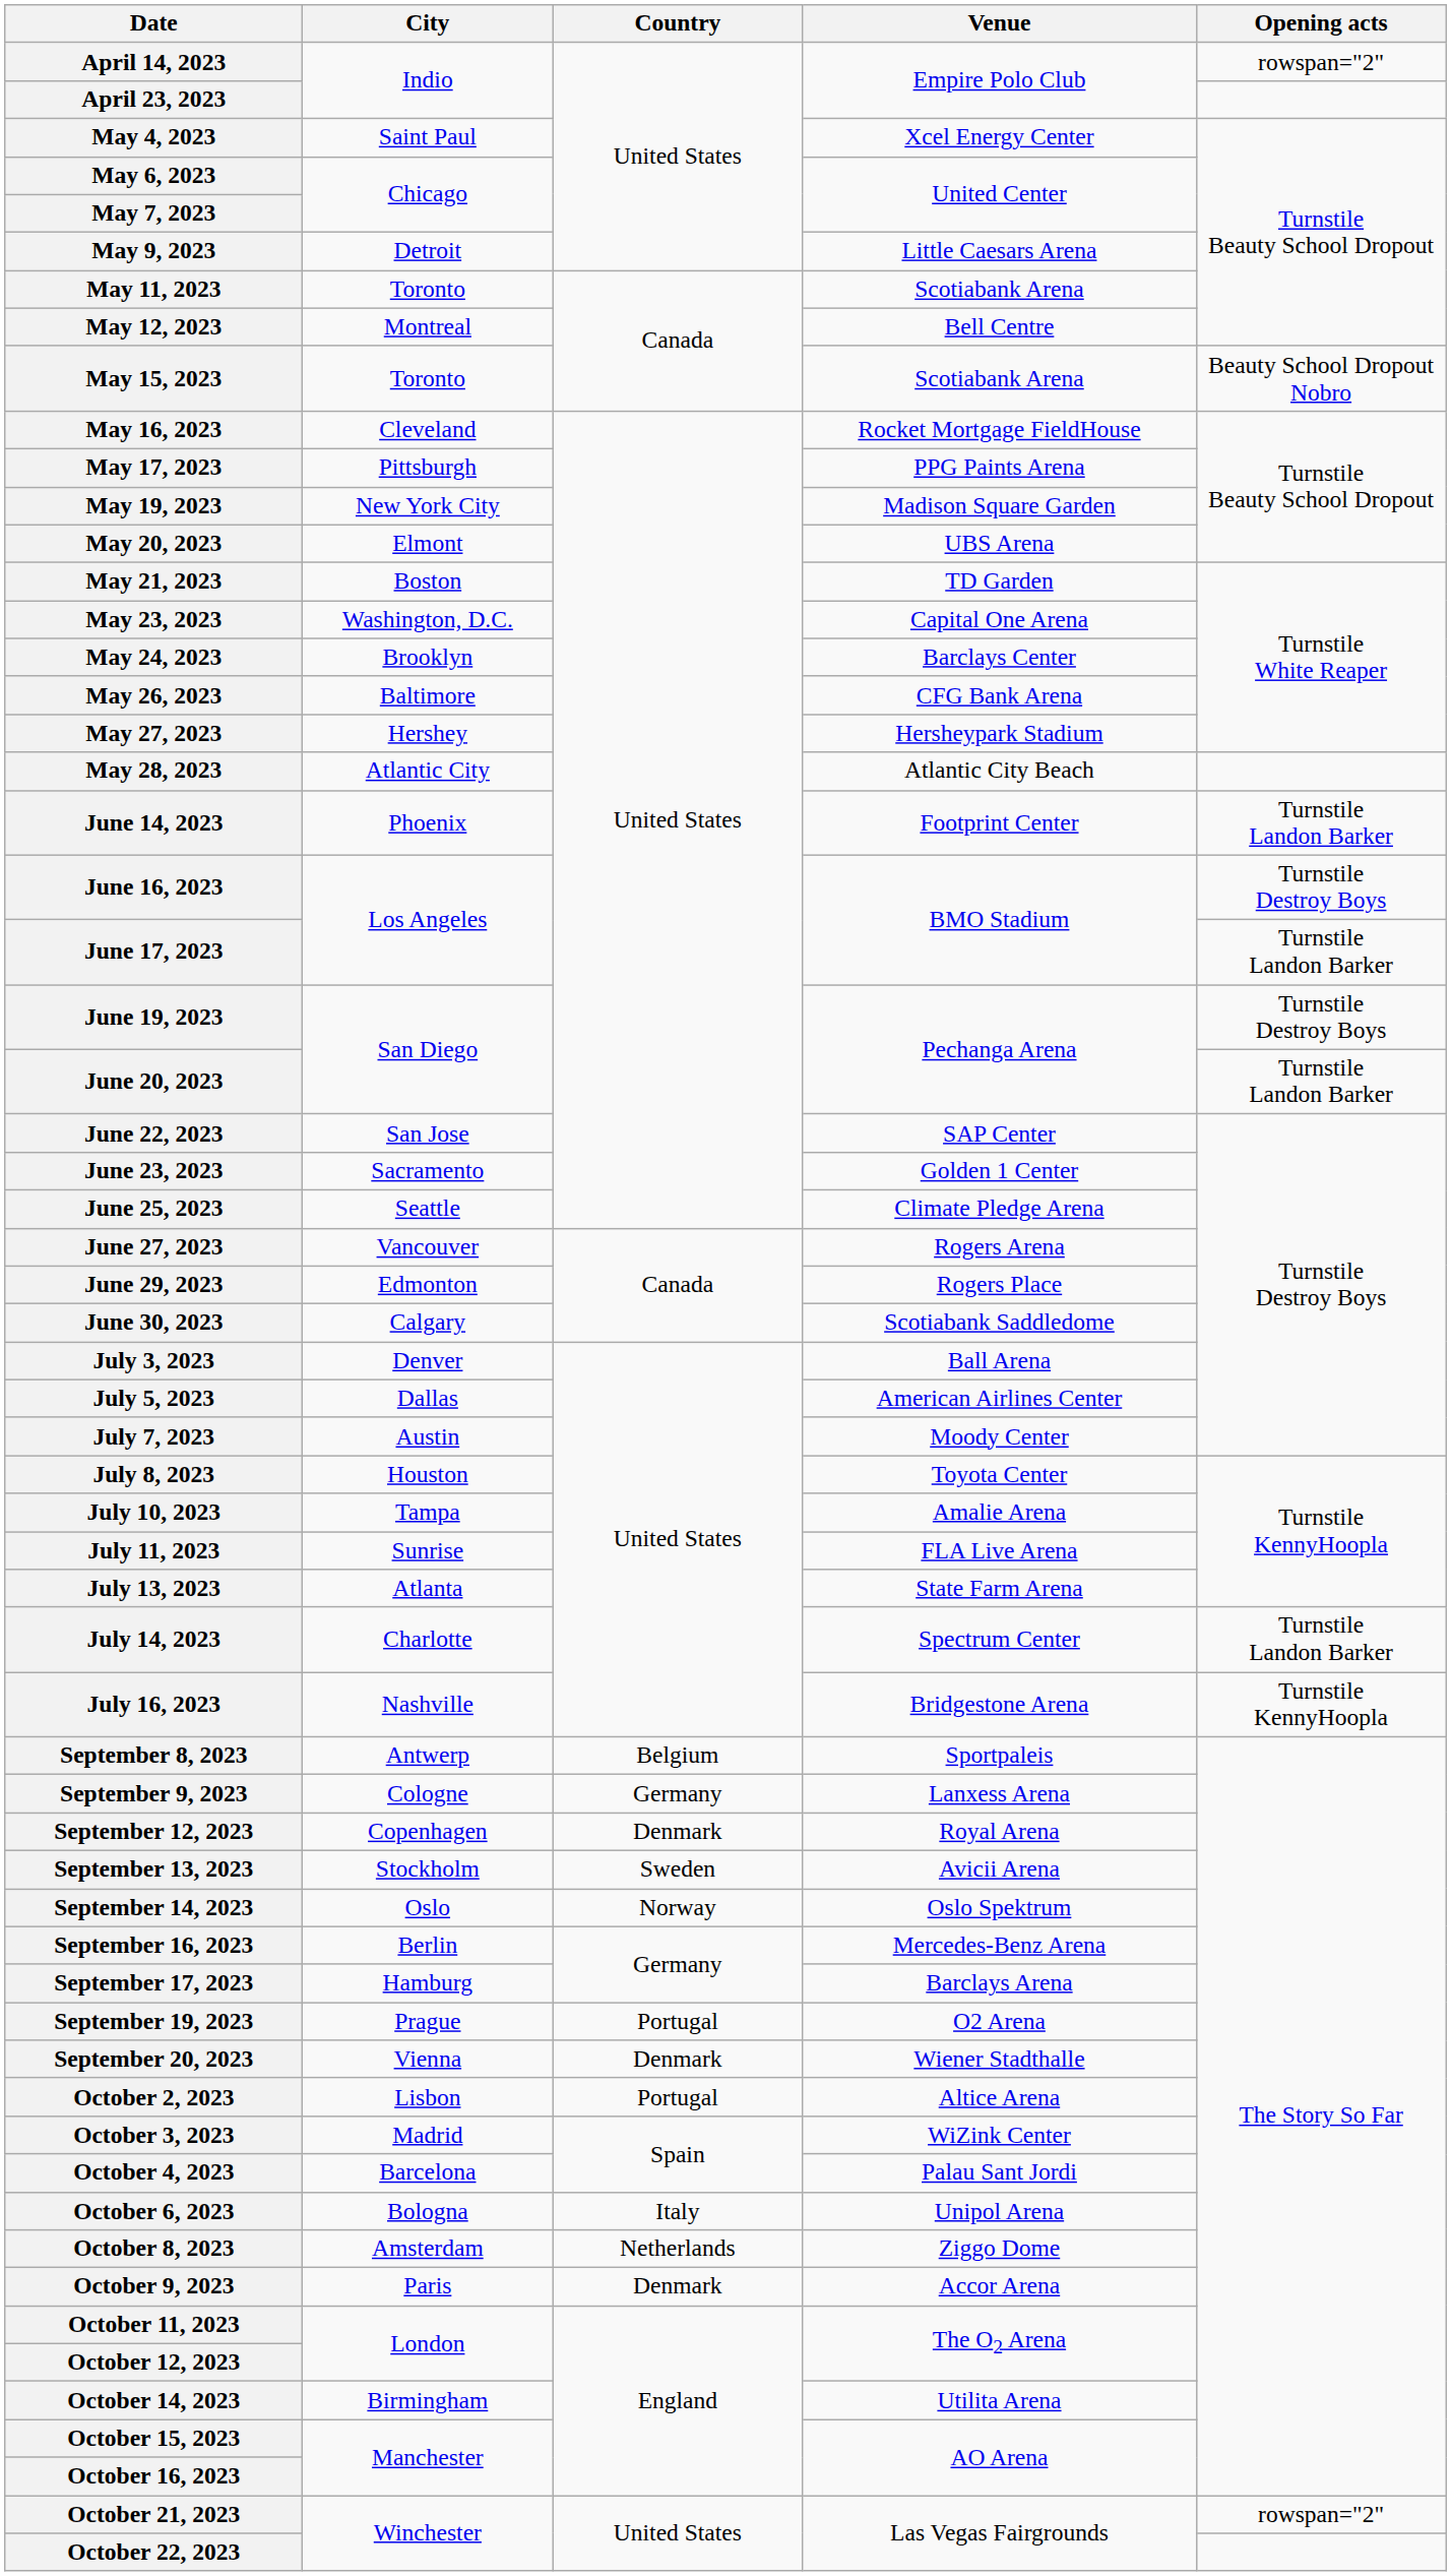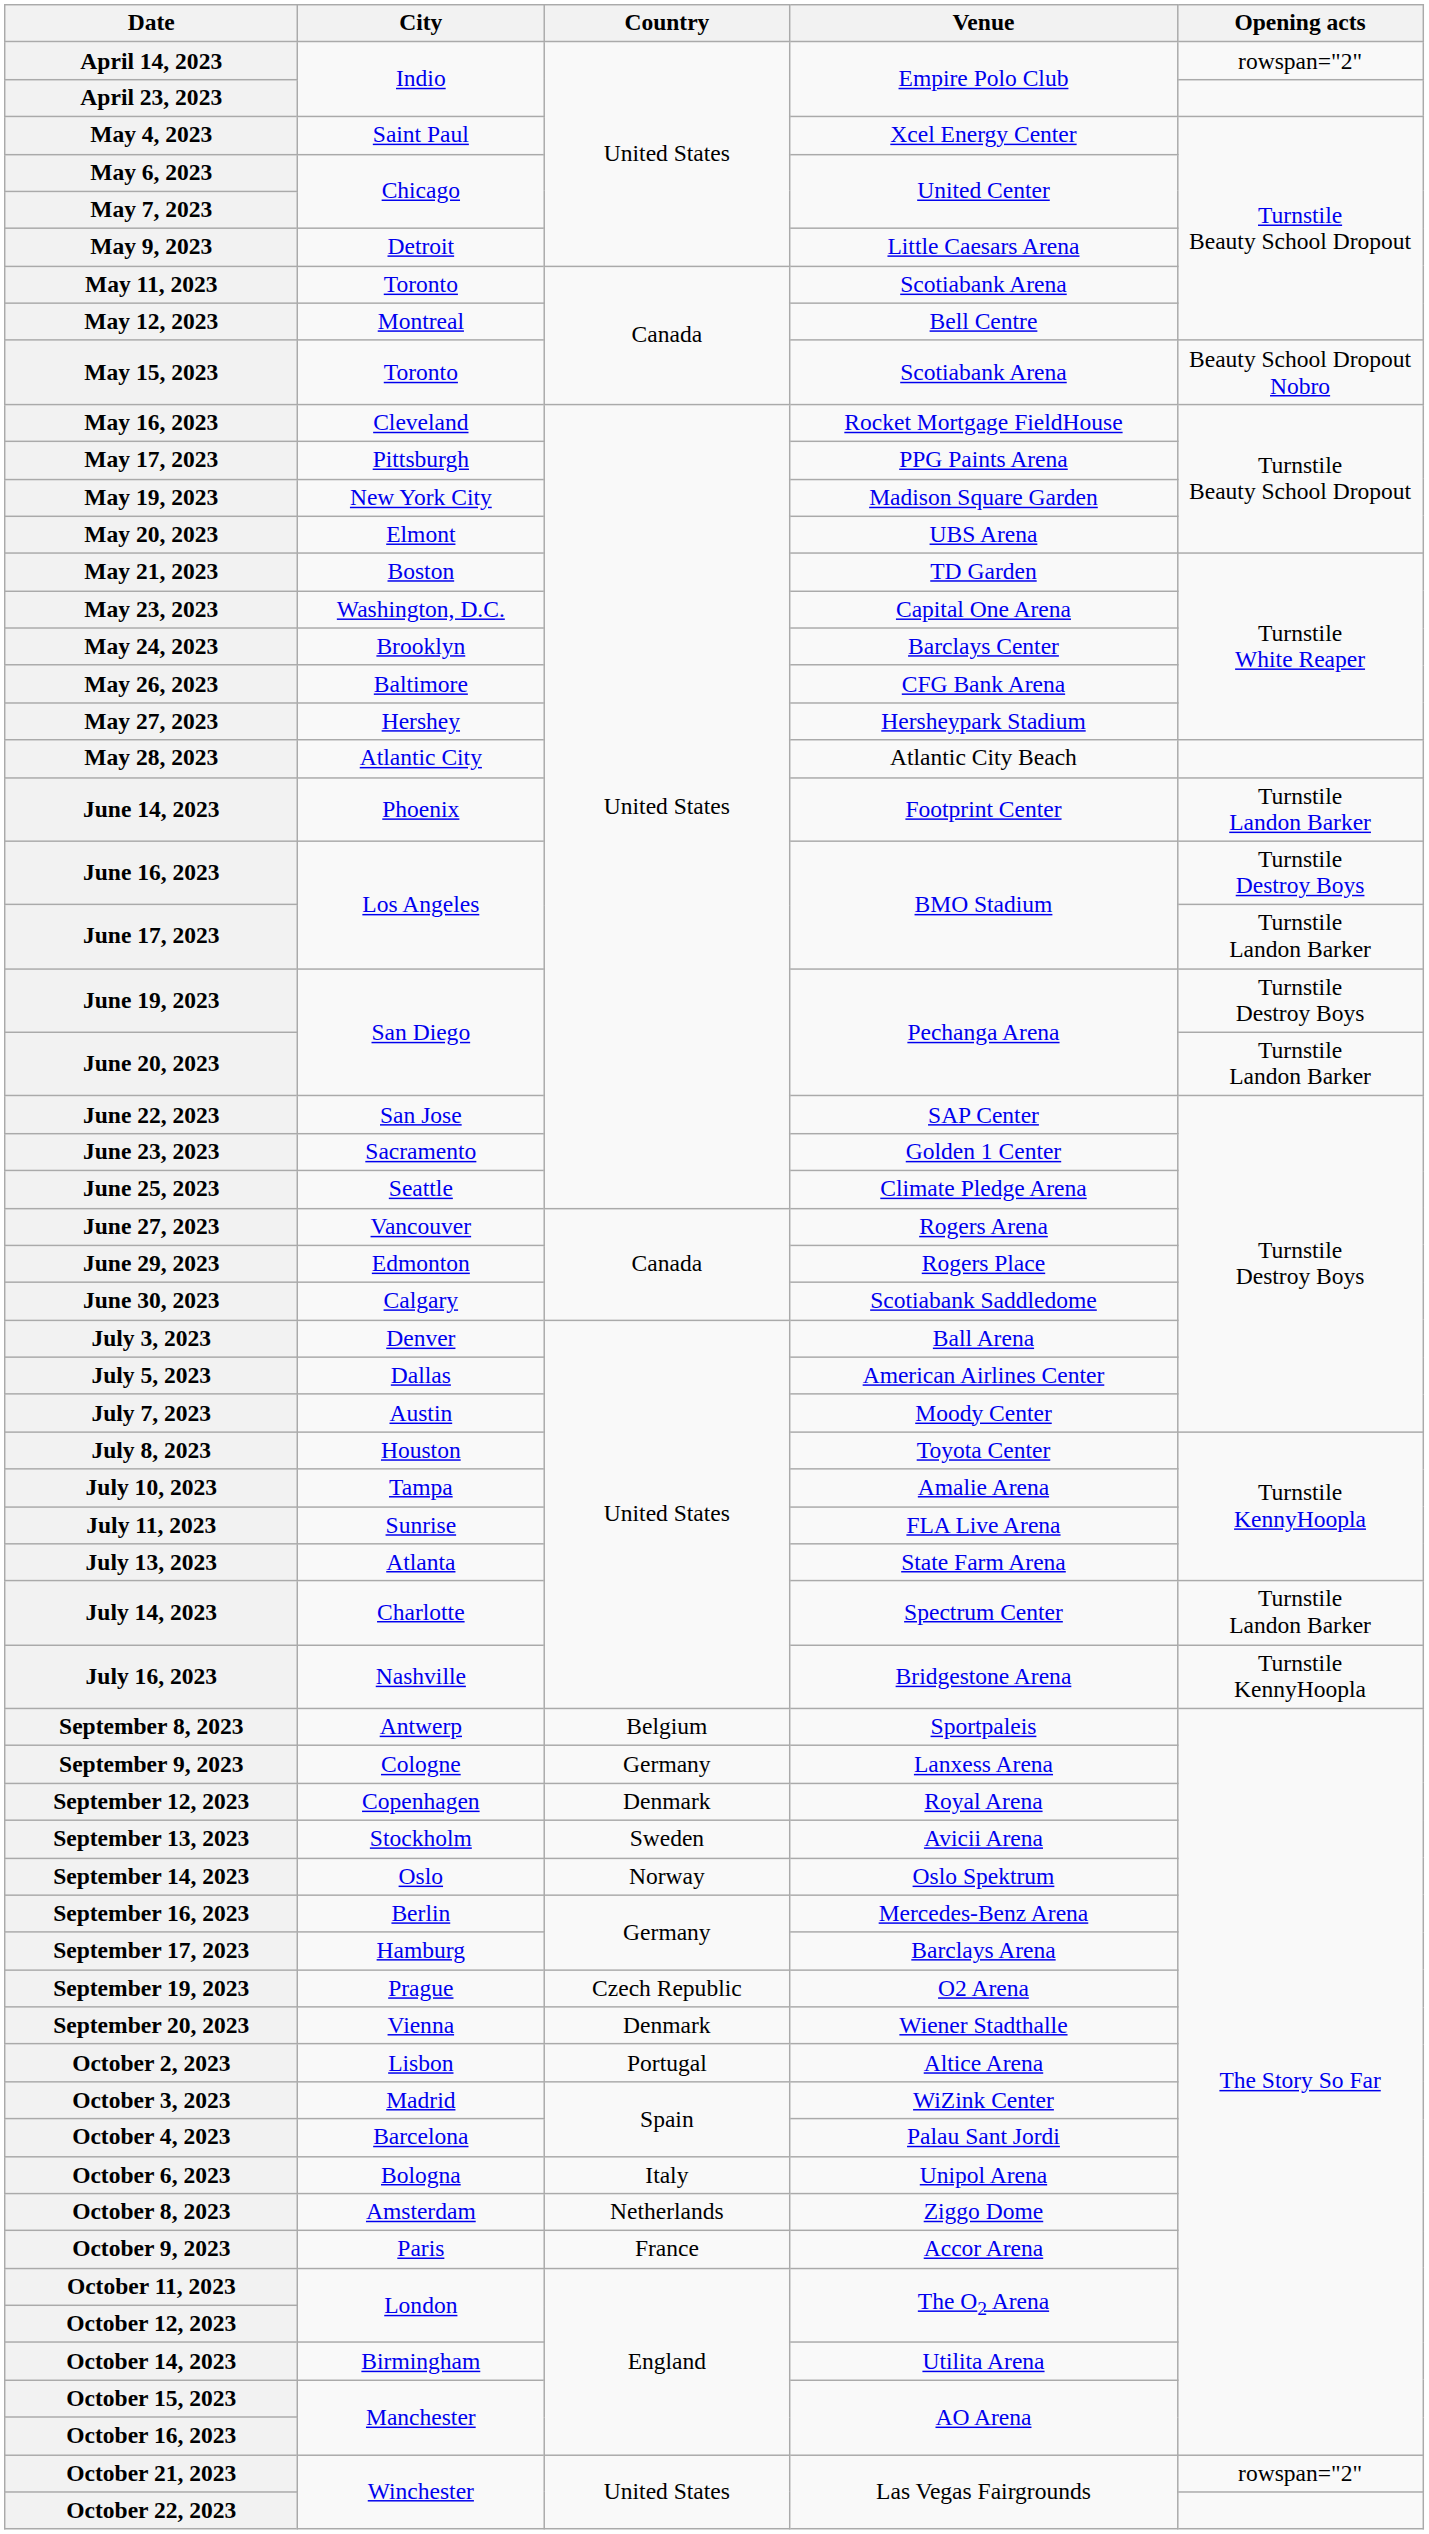September 19, 2023 | Country: Portugal -> Czech Republic
October 9, 2023 | Country: Denmark -> France
